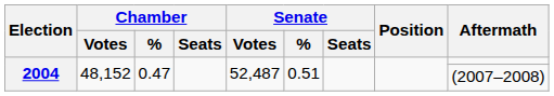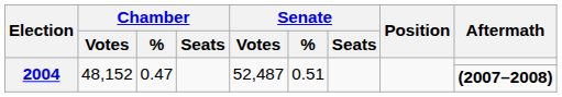row 4 | Aftermath: normal -> bold
